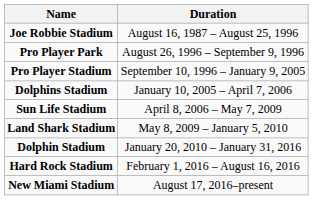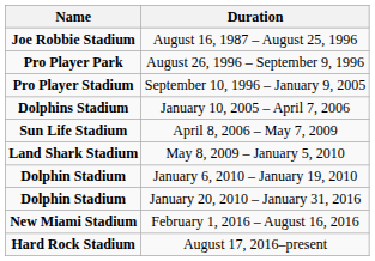+ row: Dolphin Stadium | January 6, 2010 – January 19, 2010
February 1, 2016 – August 16, 2016 | Name: Hard Rock Stadium -> New Miami Stadium
August 17, 2016–present | Name: New Miami Stadium -> Hard Rock Stadium
